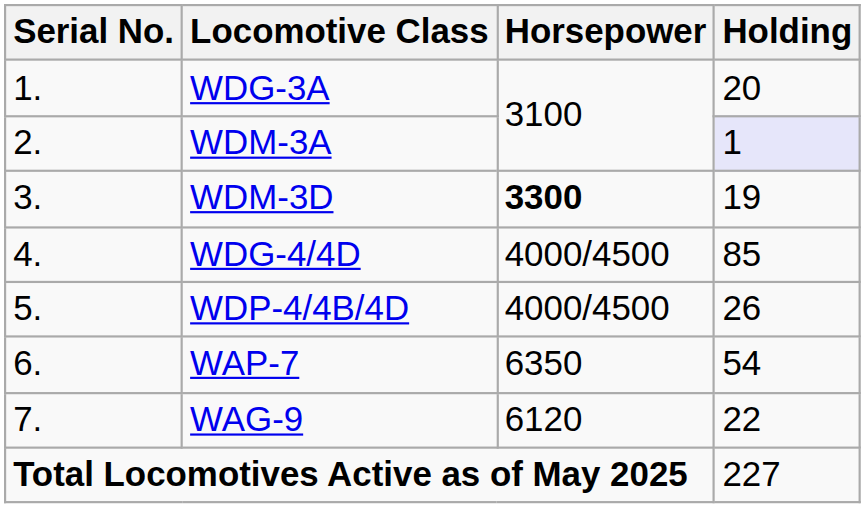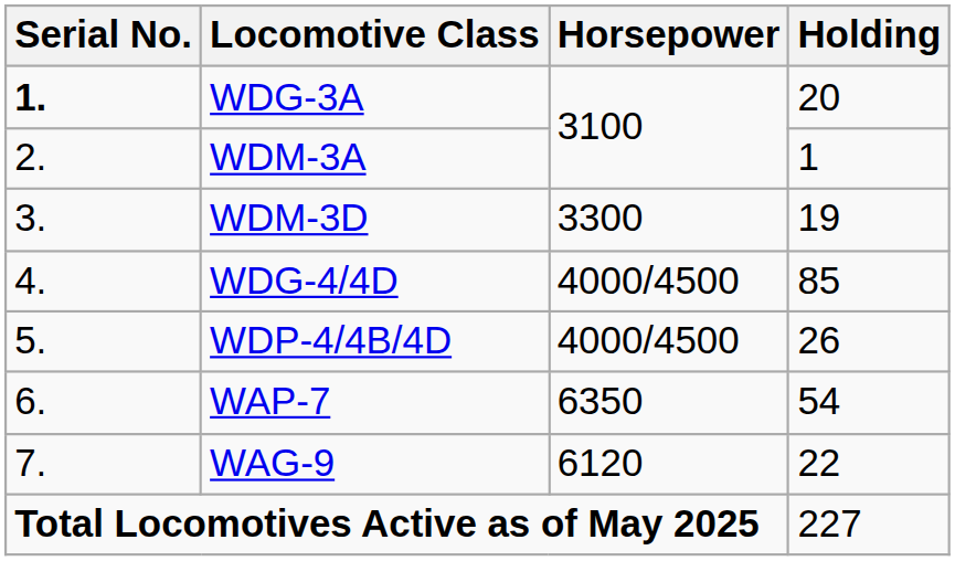WDG-3A | Serial No.: normal -> bold
WDM-3A | Holding: lavender background -> no background
WDM-3D | Horsepower: bold -> normal
